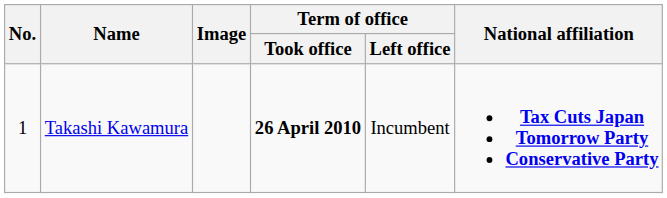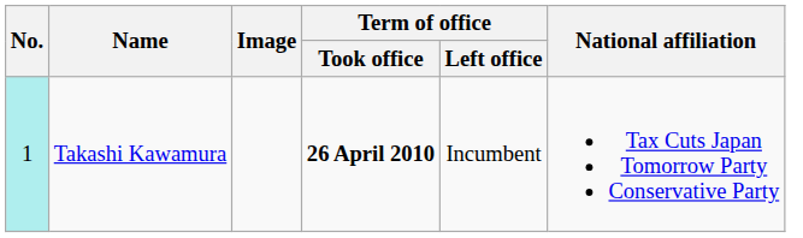Takashi Kawamura | No.: no background -> paleturquoise background
Takashi Kawamura | National affiliation: bold -> normal
